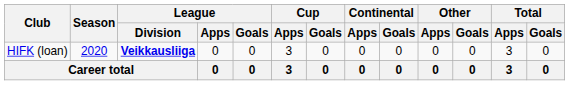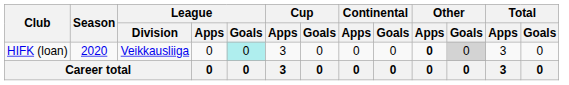HIFK (loan) | League / Division: bold -> normal
HIFK (loan) | League / Goals: no background -> paleturquoise background
HIFK (loan) | Other / Apps: normal -> bold
HIFK (loan) | Other / Goals: no background -> lightgrey background
